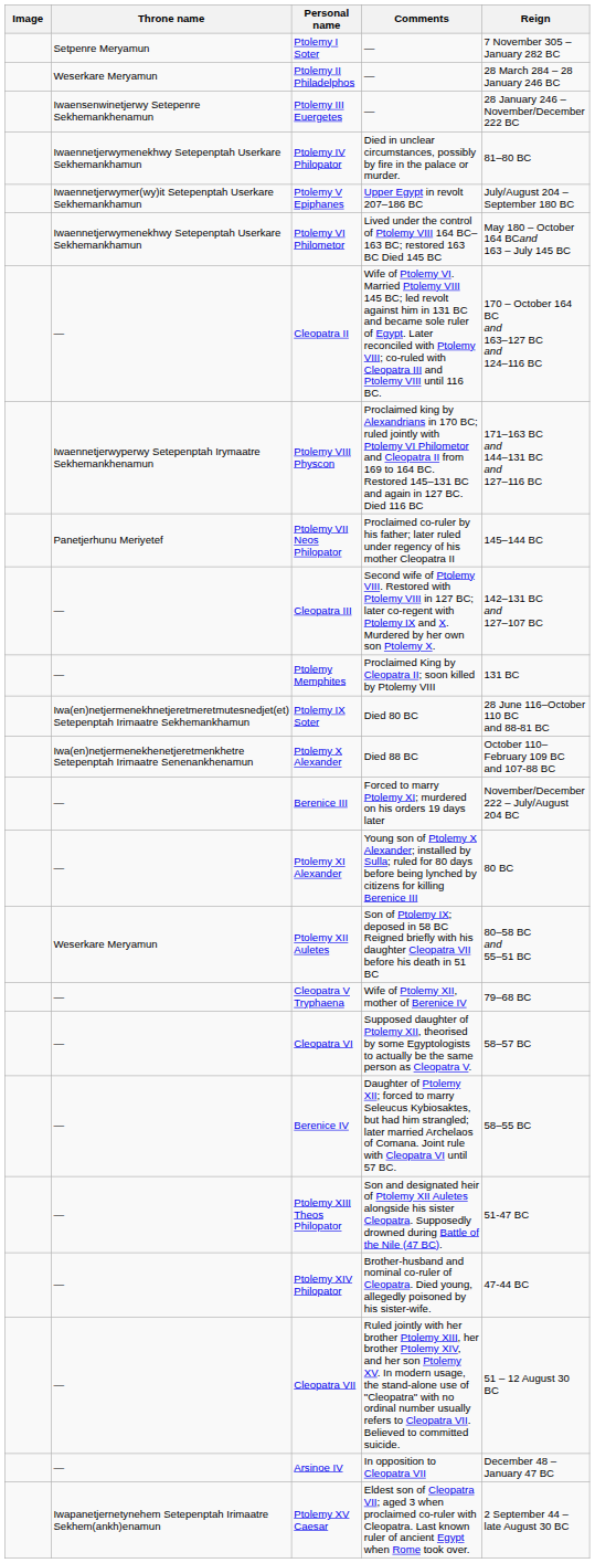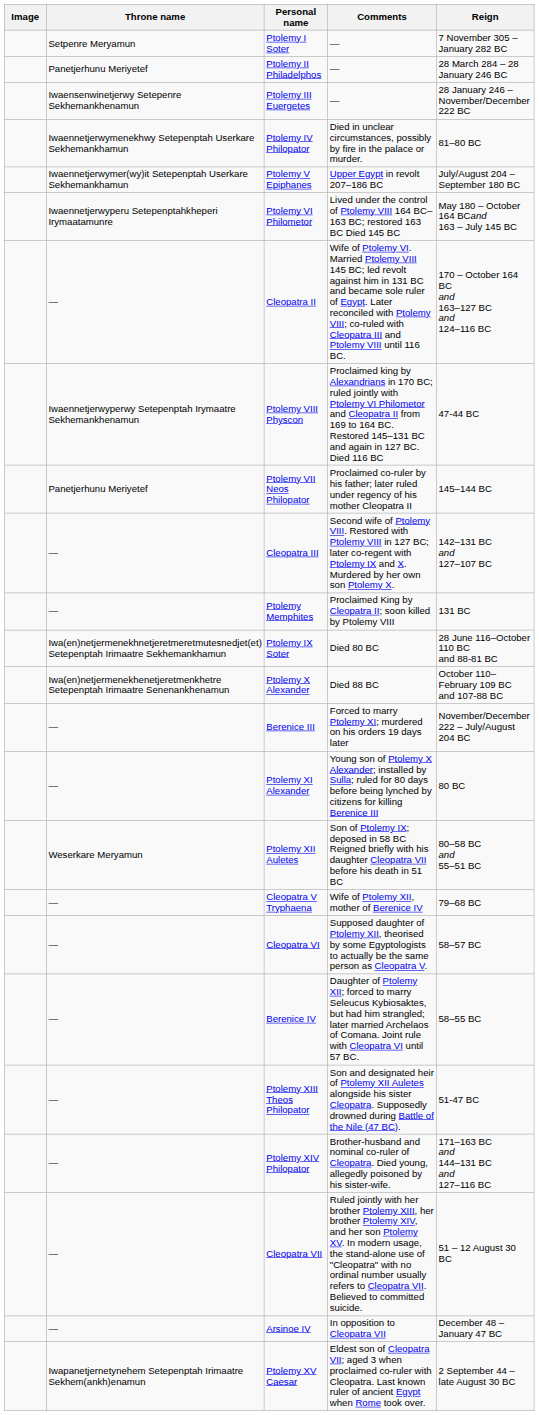Ptolemy II Philadelphos | Throne name: Weserkare Meryamun -> Panetjerhunu Meriyetef
Ptolemy VI Philometor | Throne name: Iwaennetjerwymenekhwy Setepenptah Userkare Sekhemankhamun -> Iwaennetjerwyperu Setepenptahkheperi Irymaatamunre
Ptolemy VIII Physcon | Reign: 171–163 BC and 144–131 BC and 127–116 BC -> 47-44 BC
Ptolemy XIV Philopator | Reign: 47-44 BC -> 171–163 BC and 144–131 BC and 127–116 BC
